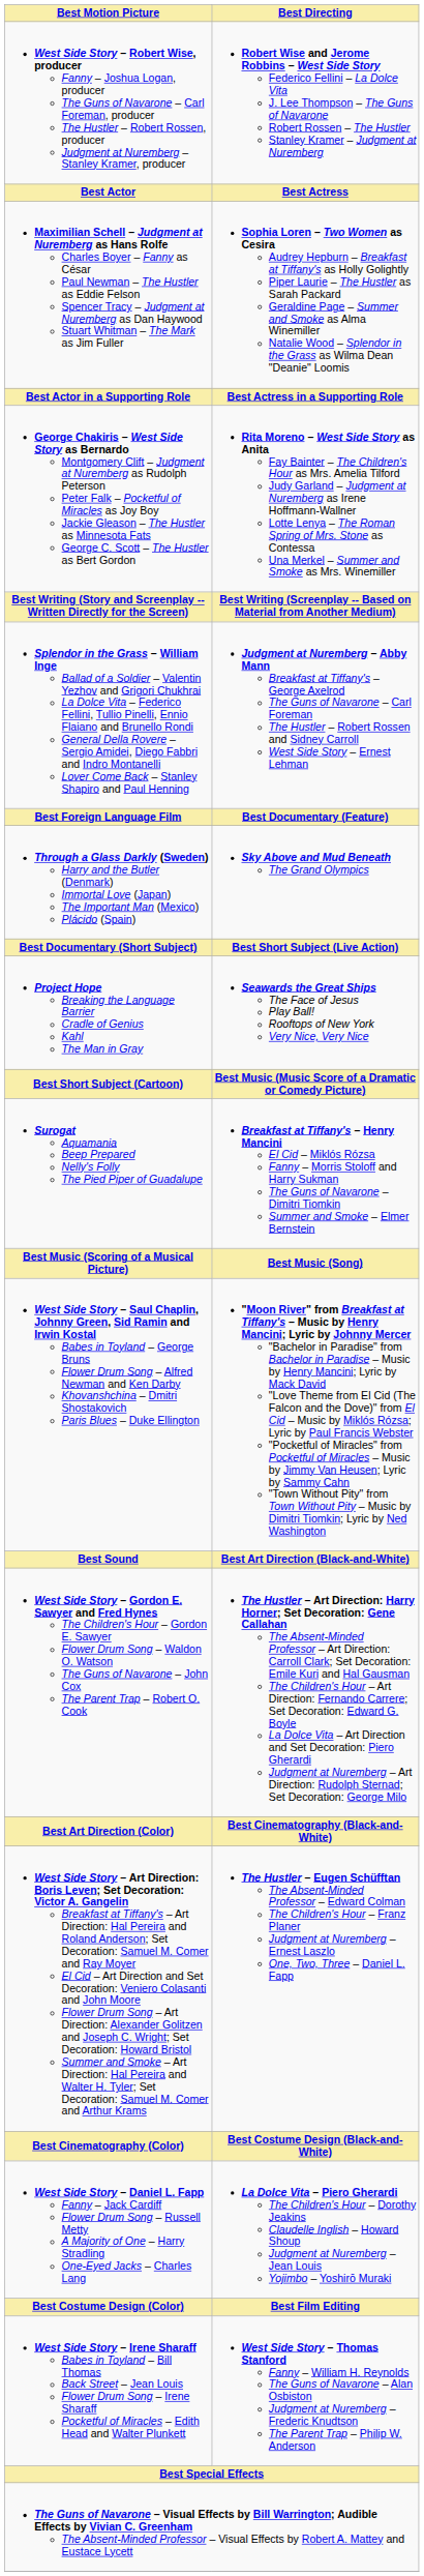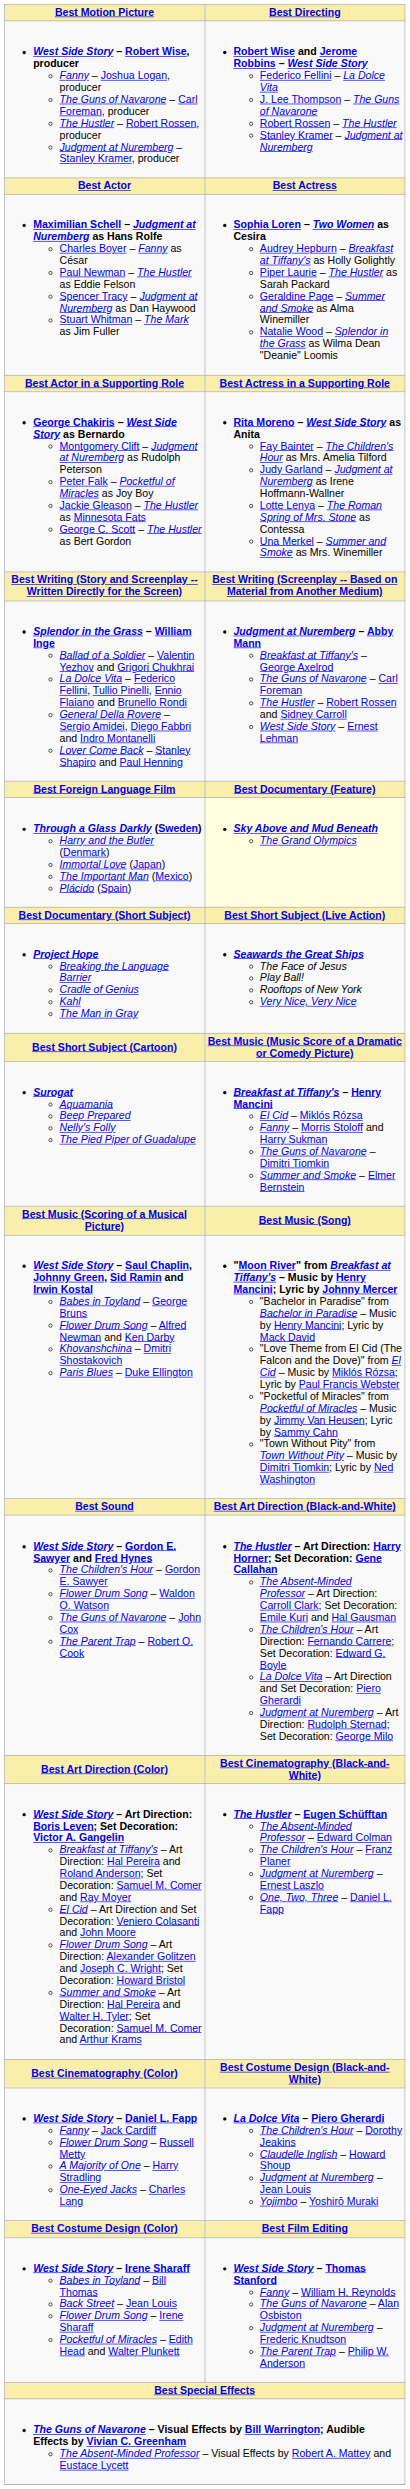row 10 | Best Directing: no background -> lightyellow background
